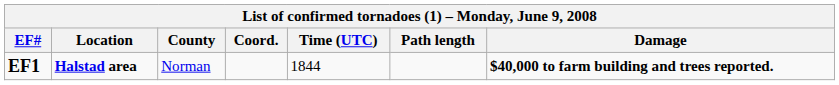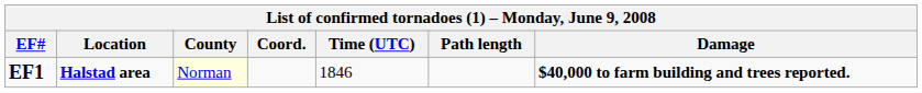EF1 | County: no background -> lightyellow background
EF1 | Time (UTC): 1844 -> 1846
